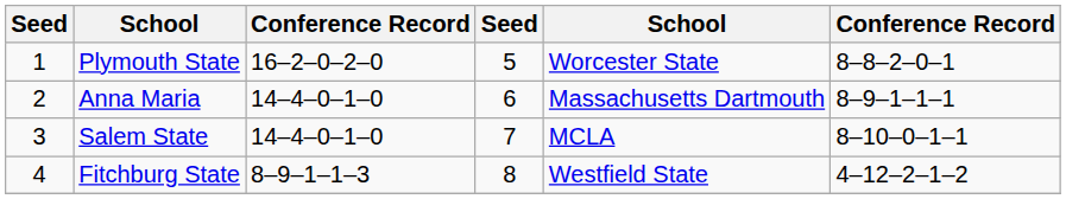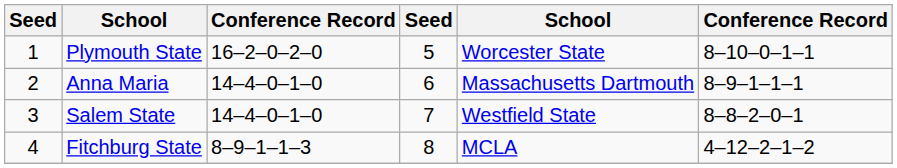Plymouth State | column 6: 8–8–2–0–1 -> 8–10–0–1–1
Salem State | column 5: MCLA -> Westfield State
Salem State | column 6: 8–10–0–1–1 -> 8–8–2–0–1
Fitchburg State | column 5: Westfield State -> MCLA
